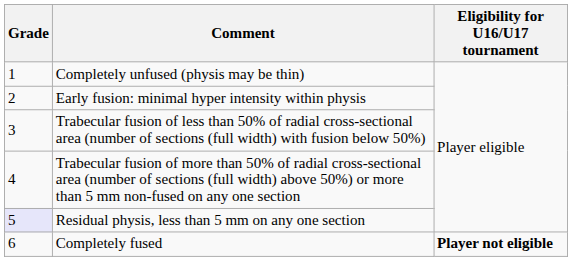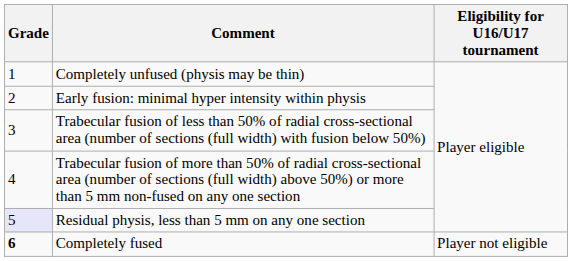Completely fused | Grade: normal -> bold
Completely fused | Eligibility for U16/U17 tournament: bold -> normal
